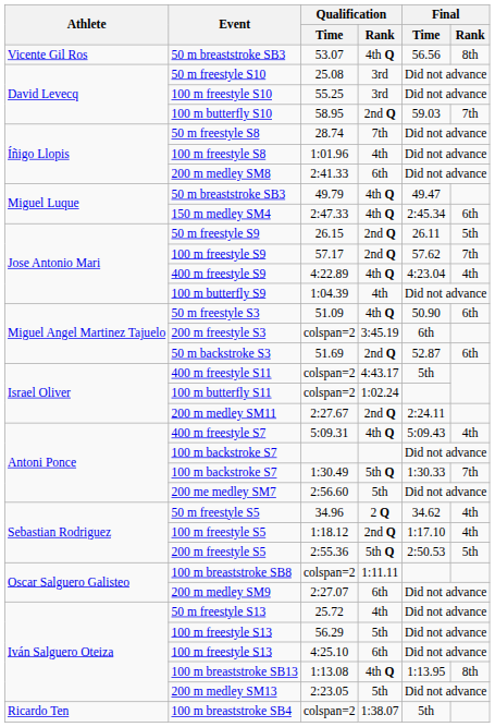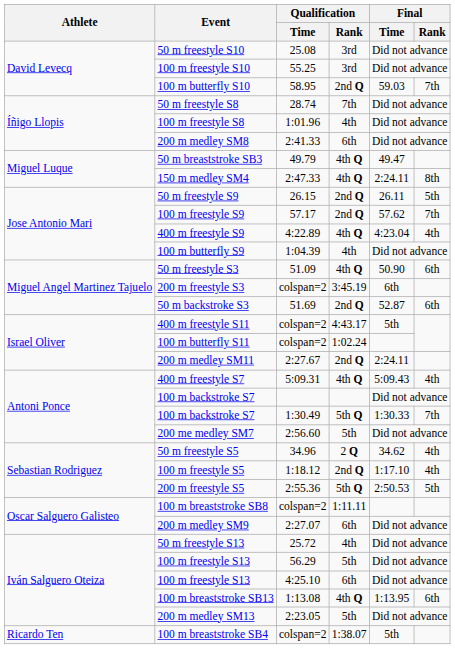- row: Vicente Gil Ros | 50 m breaststroke SB3 | 53.07 | 4th Q | 56.56 | 8th
150 m medley SM4 | Final / Time: 2:45.34 -> 2:24.11
150 m medley SM4 | Final / Rank: 6th -> 8th
100 m breaststroke SB13 | Final / Rank: 8th -> 6th
